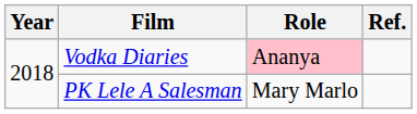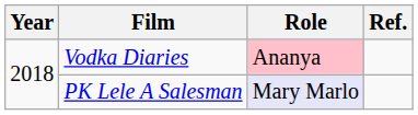PK Lele A Salesman | Role: no background -> lavender background
